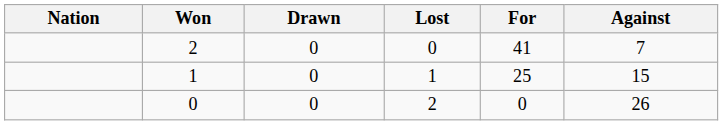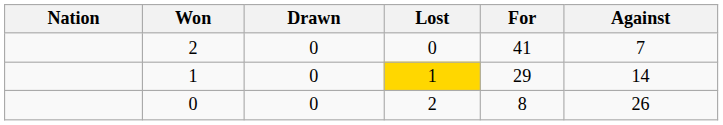row 3 | Lost: no background -> gold background
row 3 | For: 25 -> 29
row 3 | Against: 15 -> 14
row 4 | For: 0 -> 8
